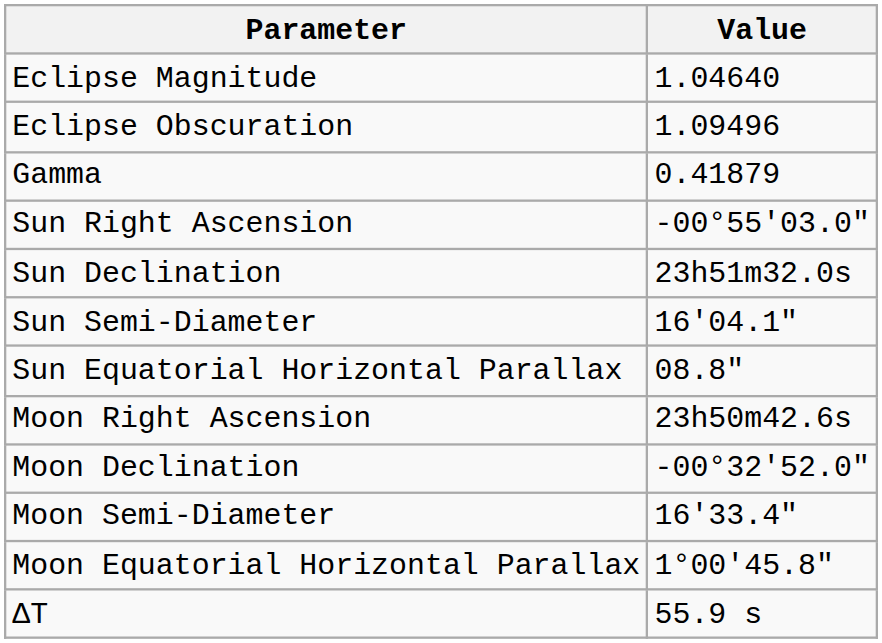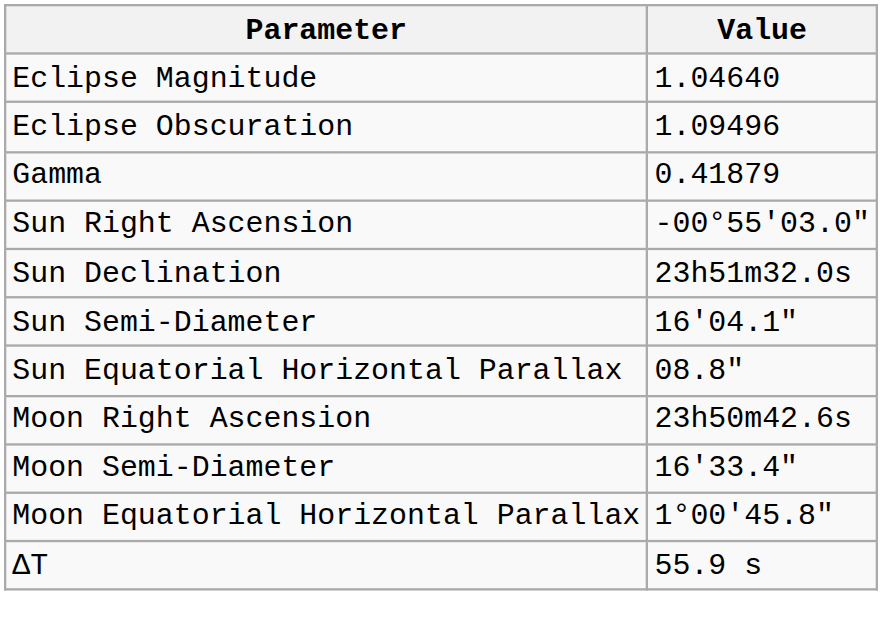- row: Moon Declination | -00°32'52.0"
